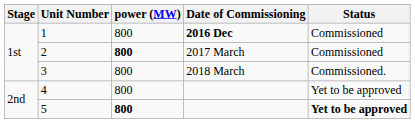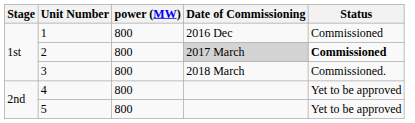1 | Date of Commissioning: bold -> normal
2 | power (MW): bold -> normal
2 | Date of Commissioning: no background -> lightgrey background
2 | Status: normal -> bold
5 | power (MW): bold -> normal
5 | Status: bold -> normal
